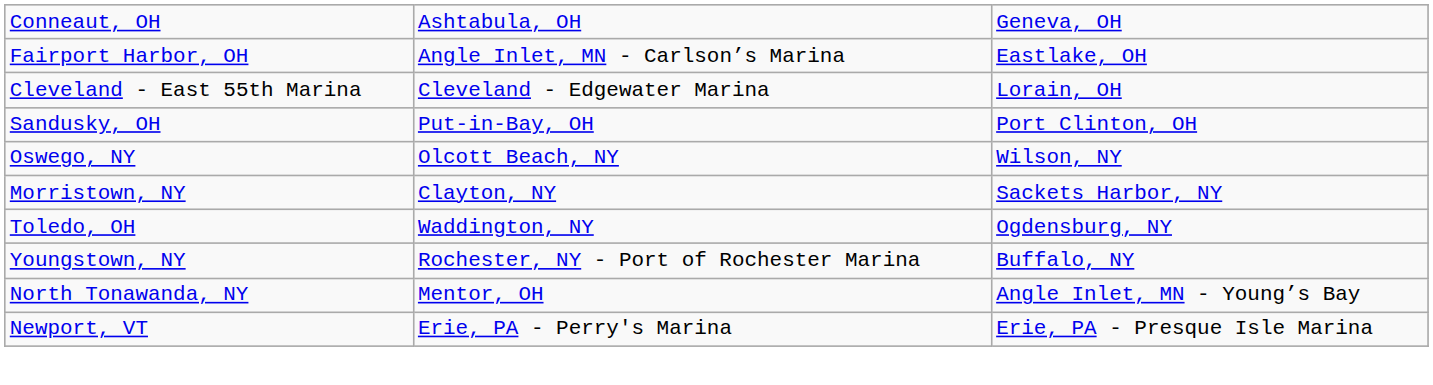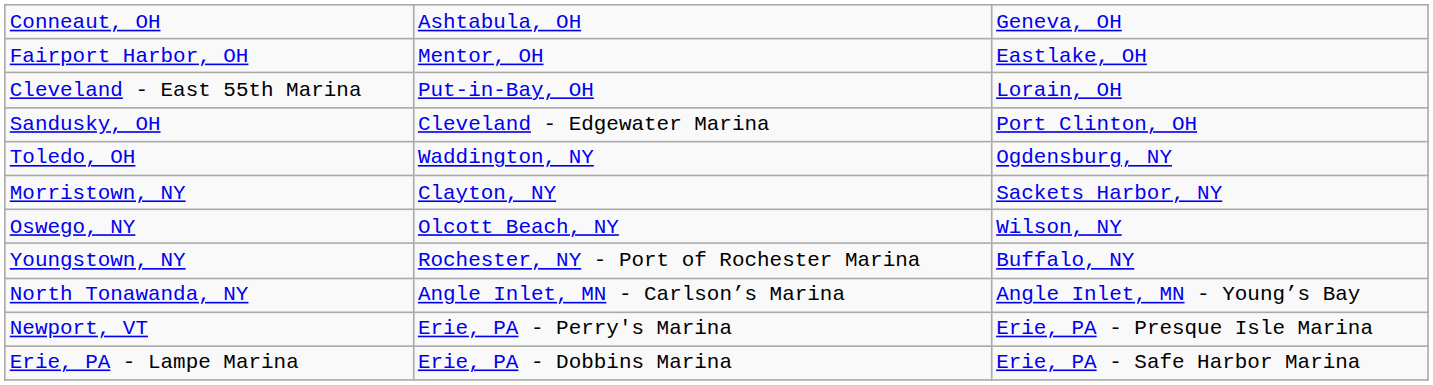Fairport Harbor, OH | column 2: Angle Inlet, MN - Carlson’s Marina -> Mentor, OH
Cleveland - East 55th Marina | column 2: Cleveland - Edgewater Marina -> Put-in-Bay, OH
Sandusky, OH | column 2: Put-in-Bay, OH -> Cleveland - Edgewater Marina
rows swapped: Toledo, OH <-> Oswego, NY
North Tonawanda, NY | column 2: Mentor, OH -> Angle Inlet, MN - Carlson’s Marina
+ row: Erie, PA - Lampe Marina | Erie, PA - Dobbins Marina | Erie, PA - Safe Harbor Marina
